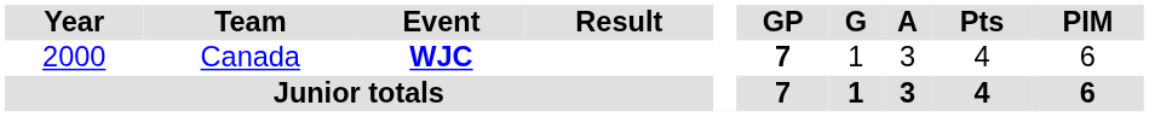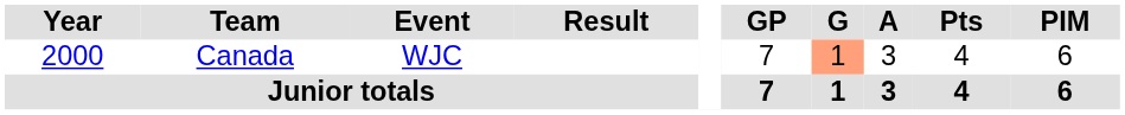Canada | Event: bold -> normal
Canada | GP: bold -> normal
Canada | G: no background -> lightsalmon background
